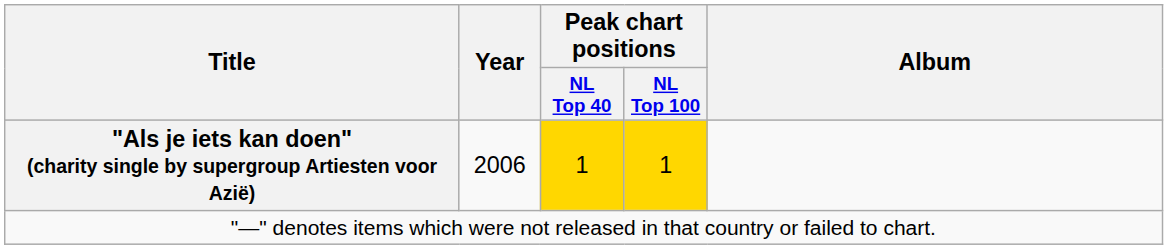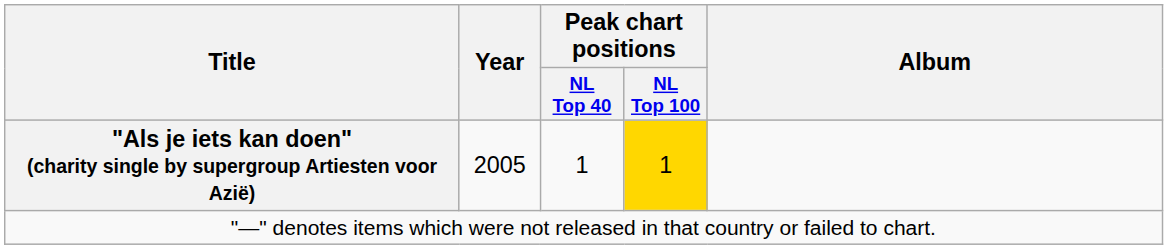row 3 | Year: 2006 -> 2005
row 3 | Peak chart positions / NL Top 40: gold background -> no background
